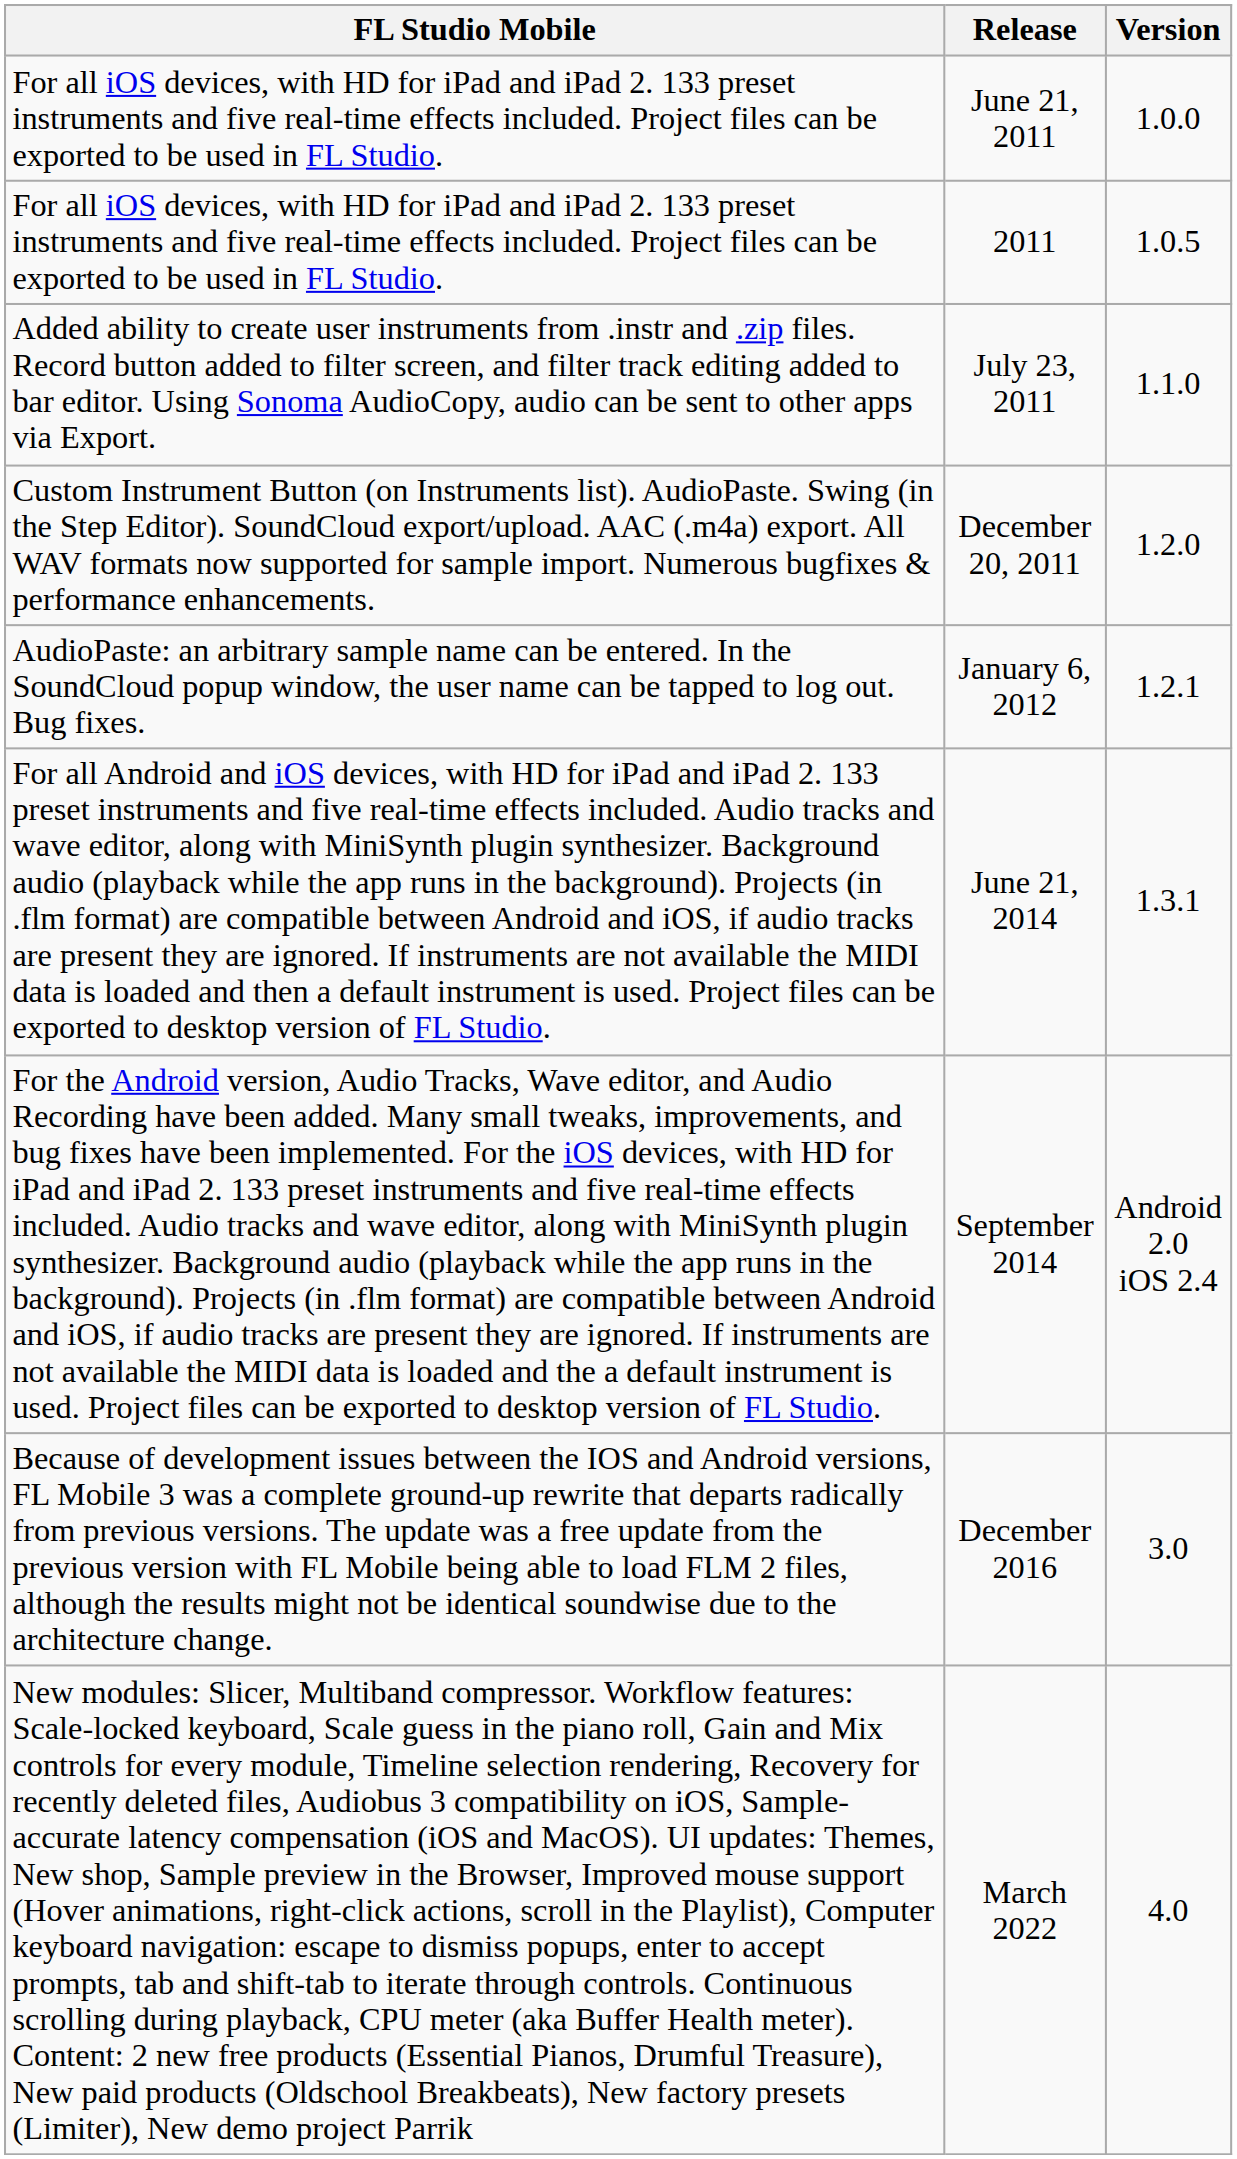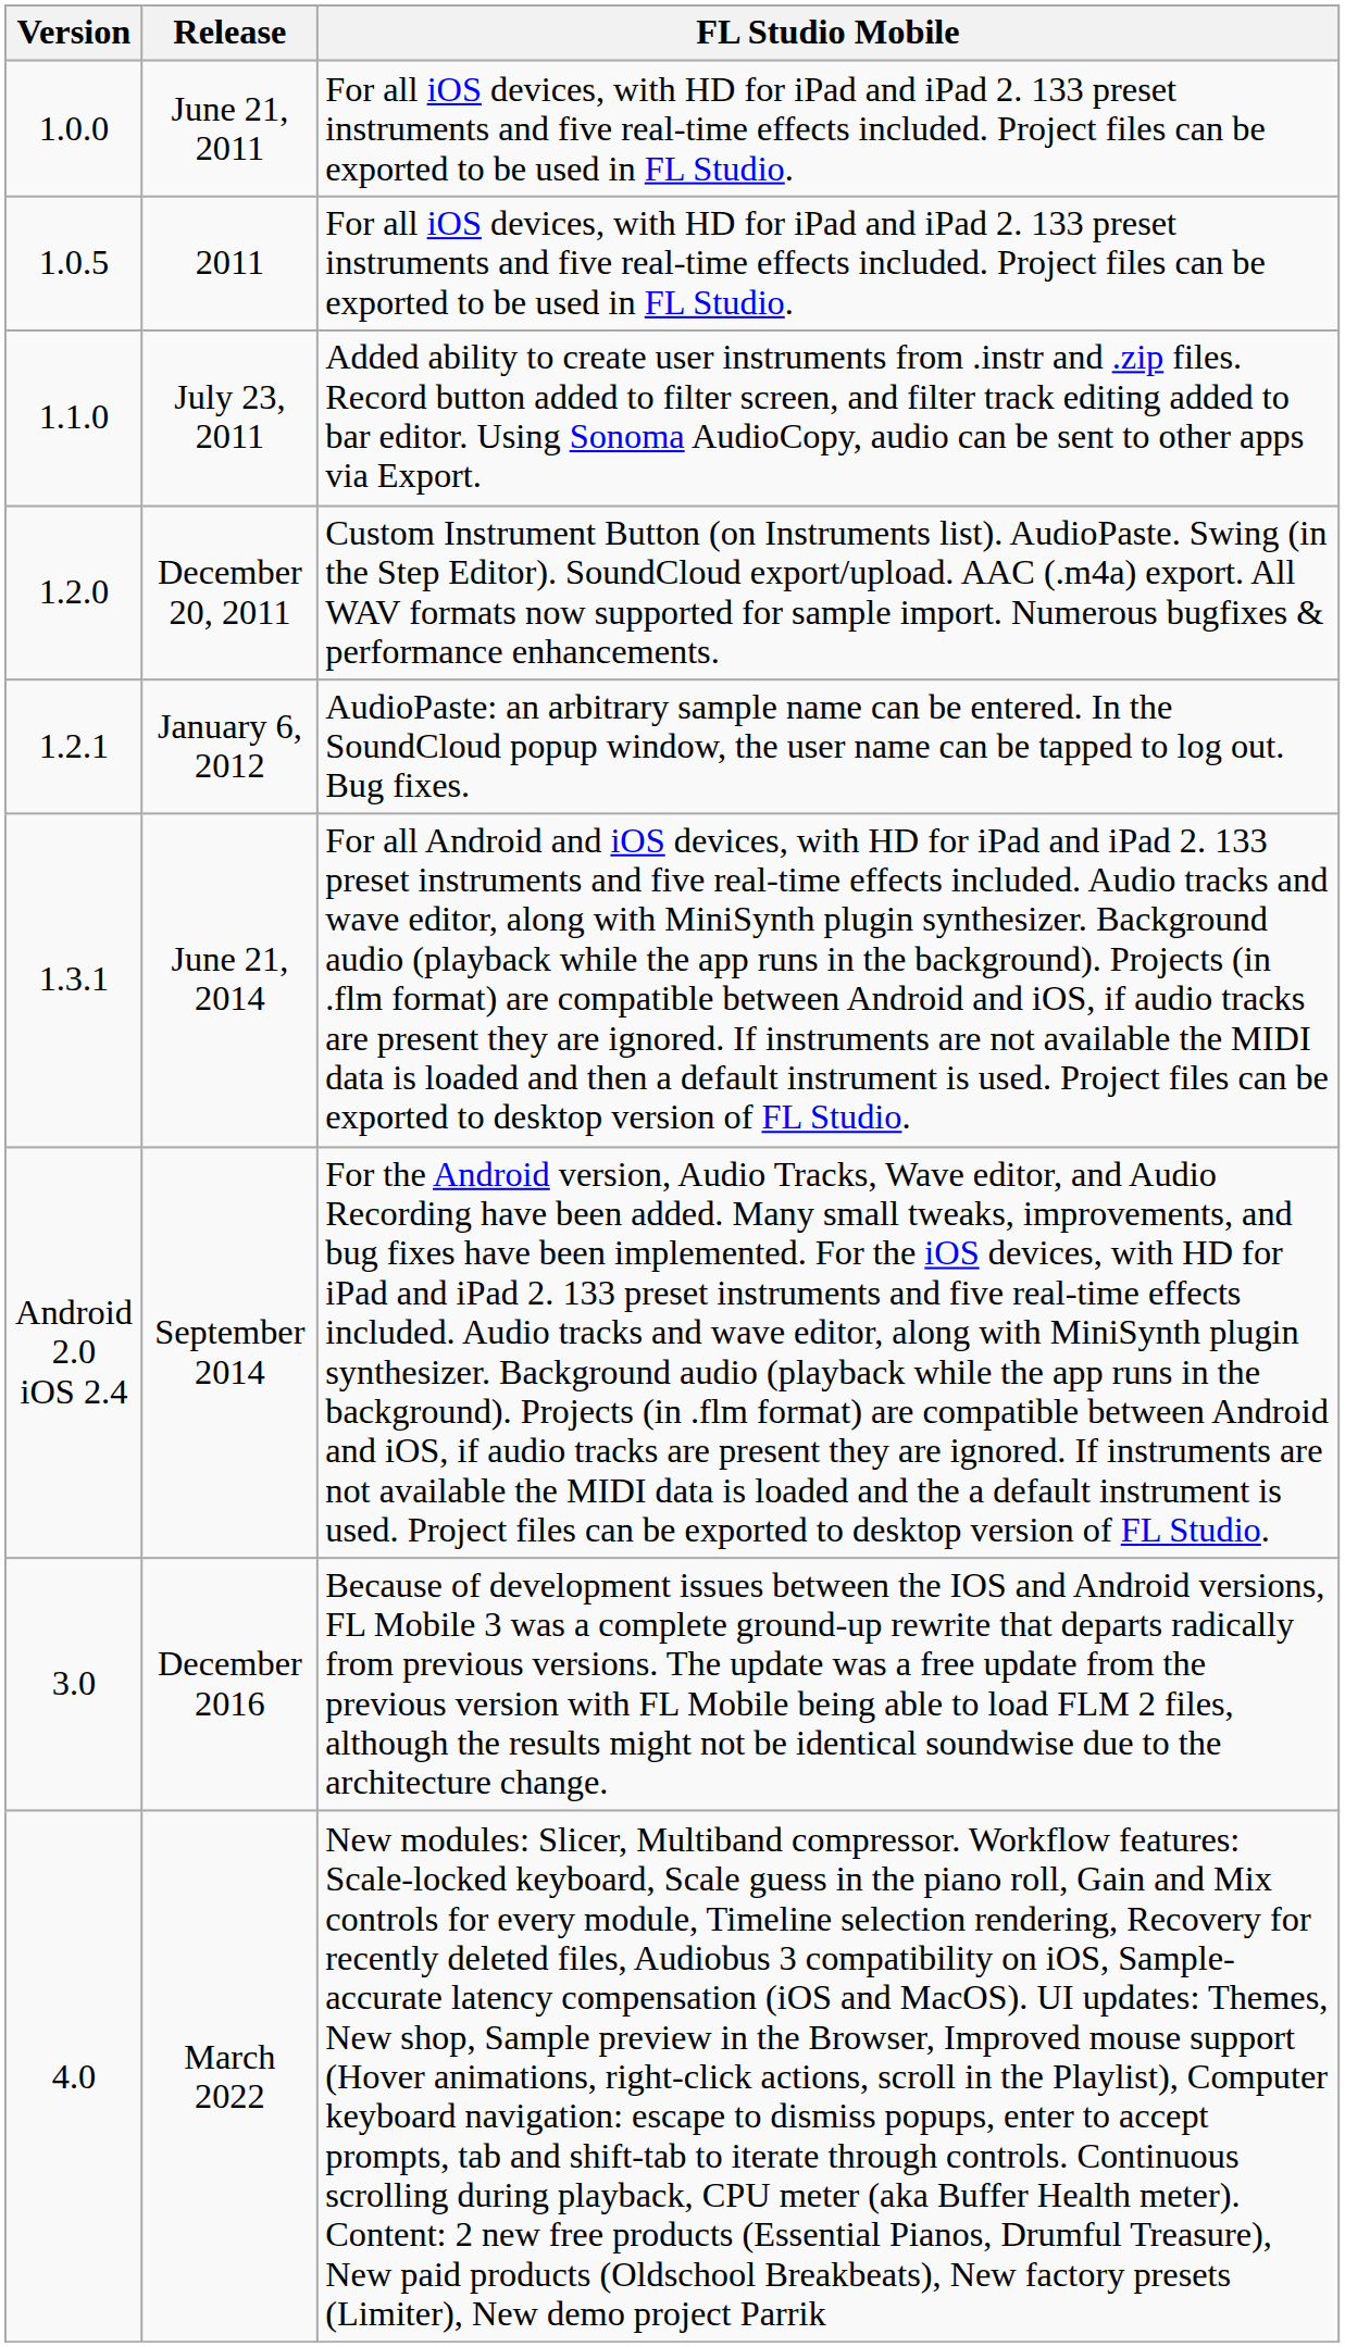columns swapped: Version <-> FL Studio Mobile
